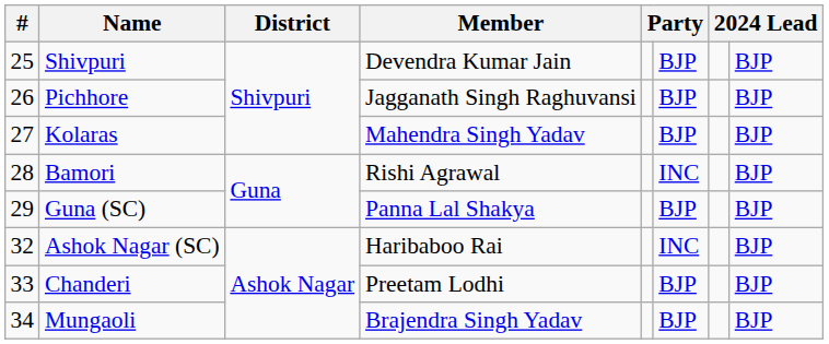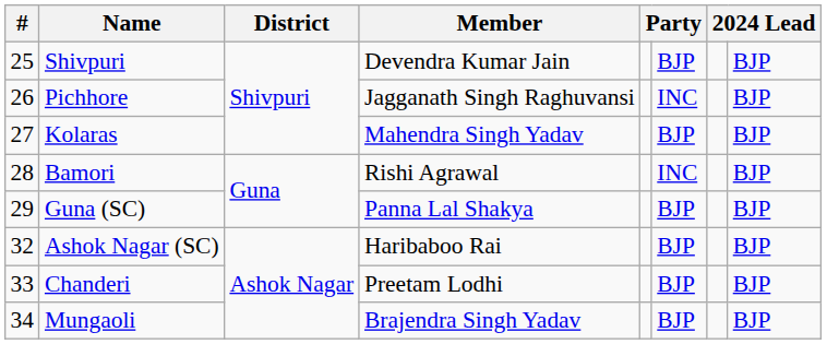Pichhore | column 6: BJP -> INC
Ashok Nagar (SC) | column 6: INC -> BJP
